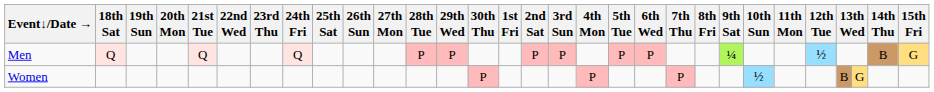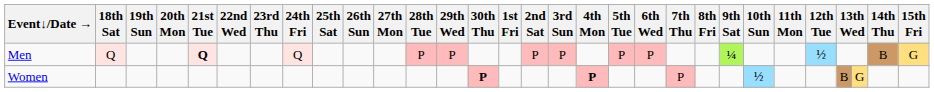Men | 21st Tue: normal -> bold
Women | 30th Thu: normal -> bold
Women | 4th Mon: normal -> bold
